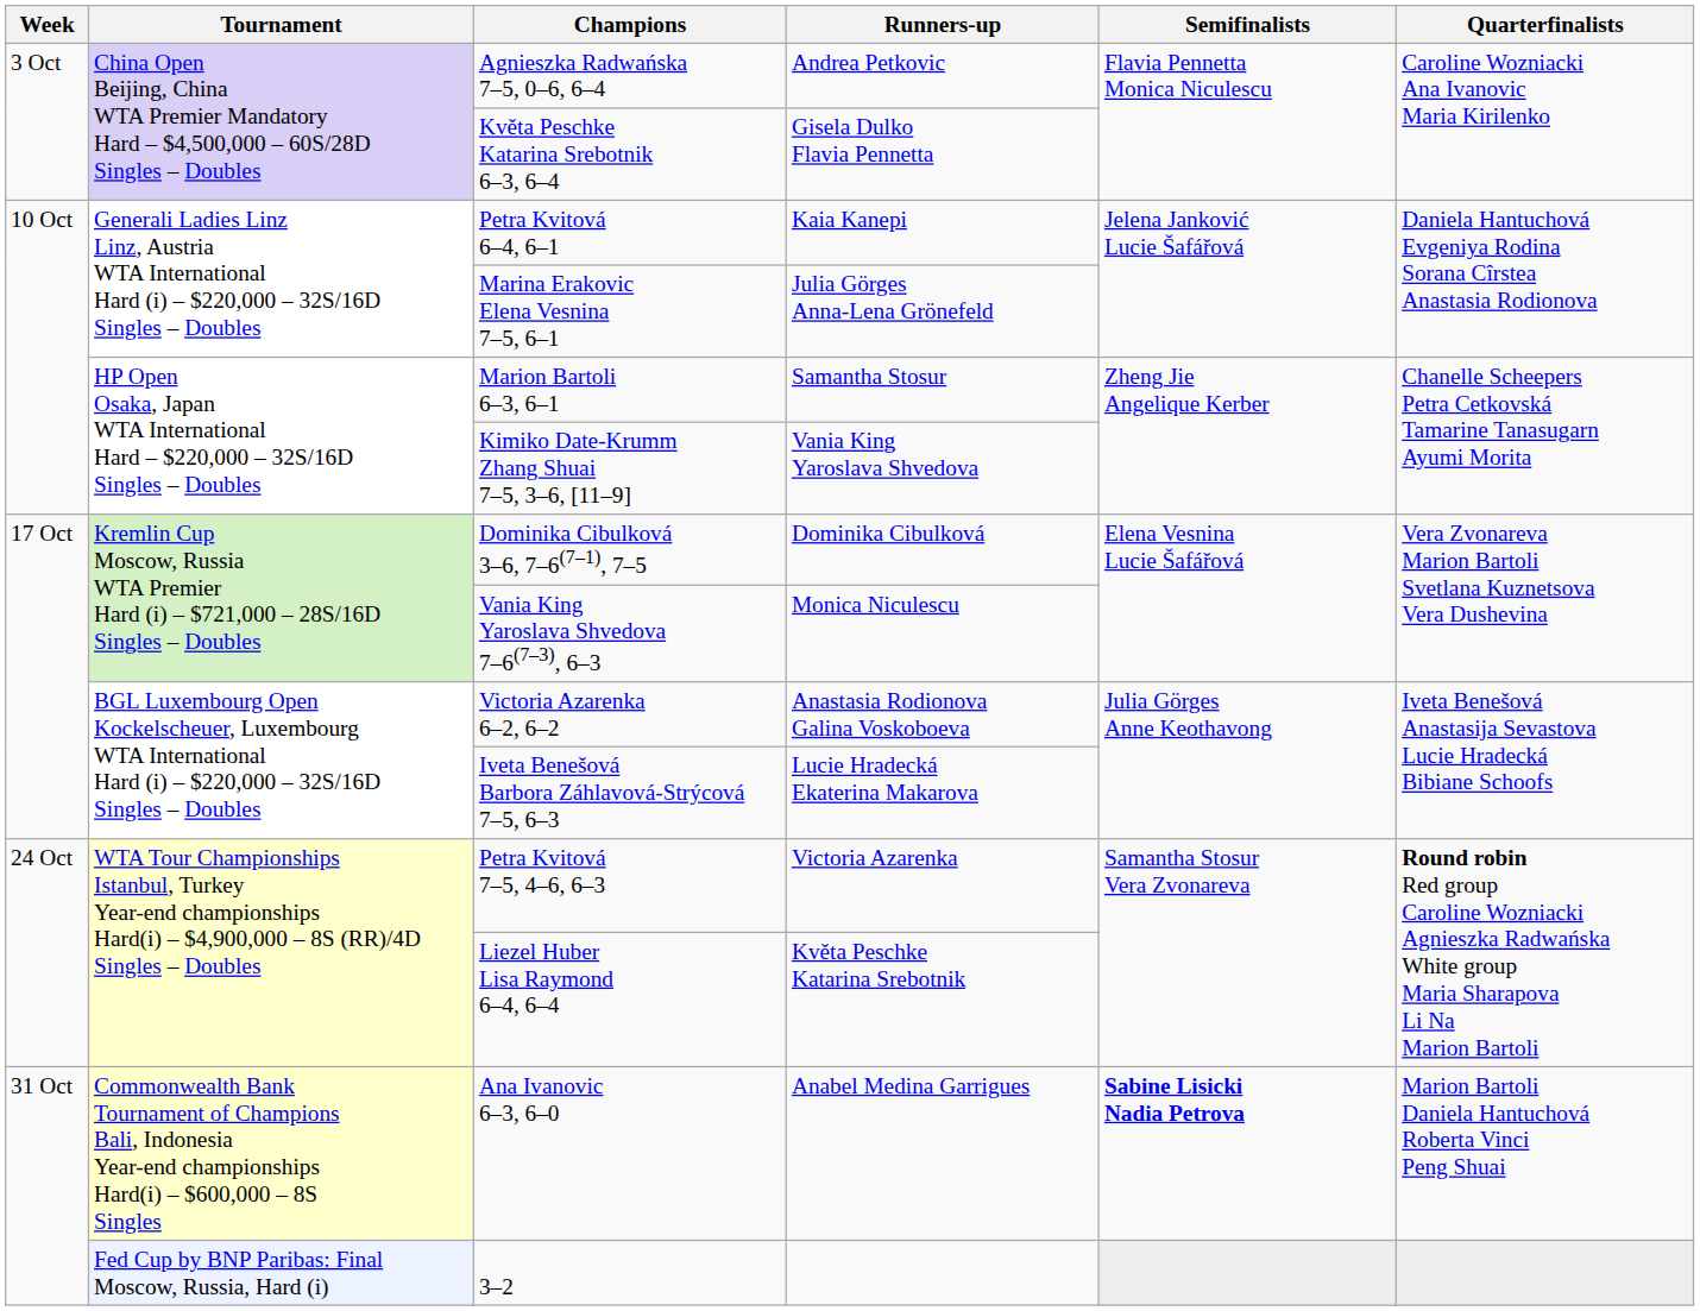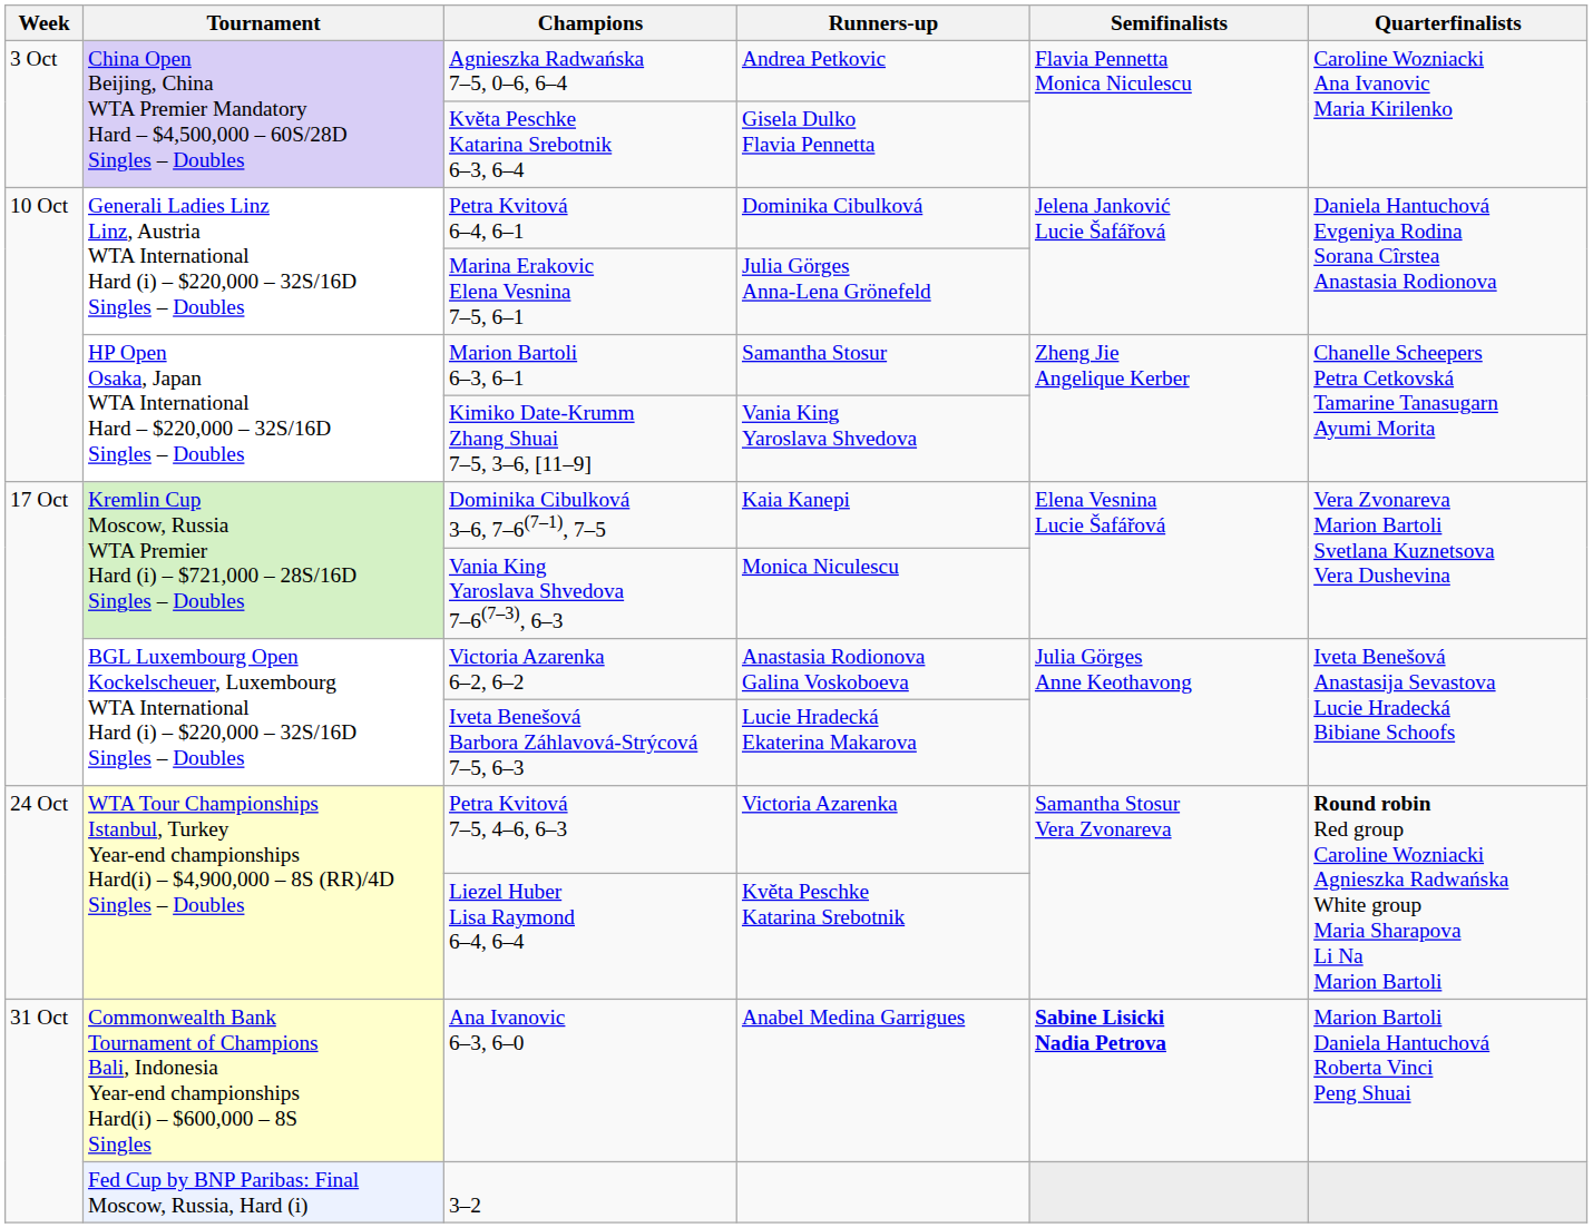Petra Kvitová 6–4, 6–1 | Runners-up: Kaia Kanepi -> Dominika Cibulková
Dominika Cibulková 3–6, 7–6(7–1), 7–5 | Runners-up: Dominika Cibulková -> Kaia Kanepi
